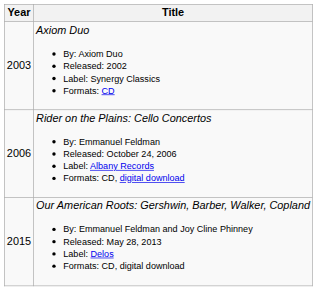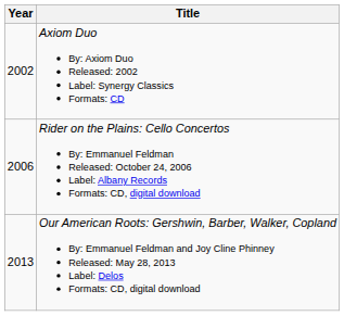row 2 | Year: 2003 -> 2002
row 4 | Year: 2015 -> 2013
